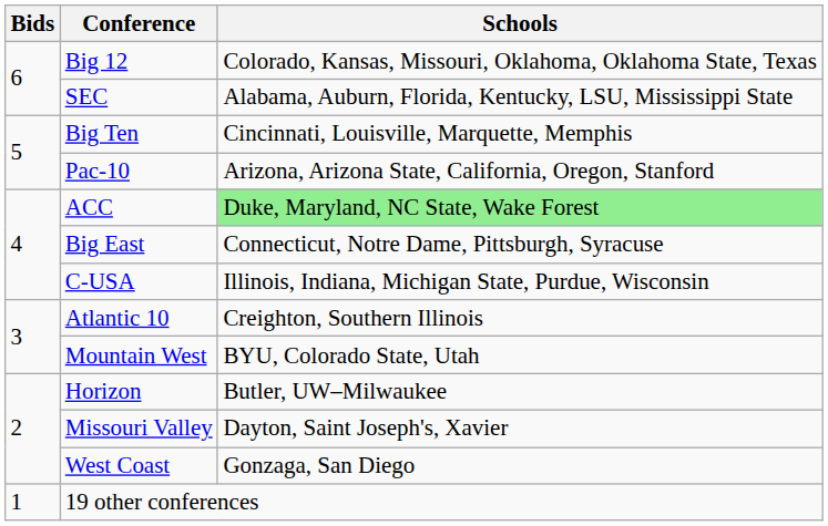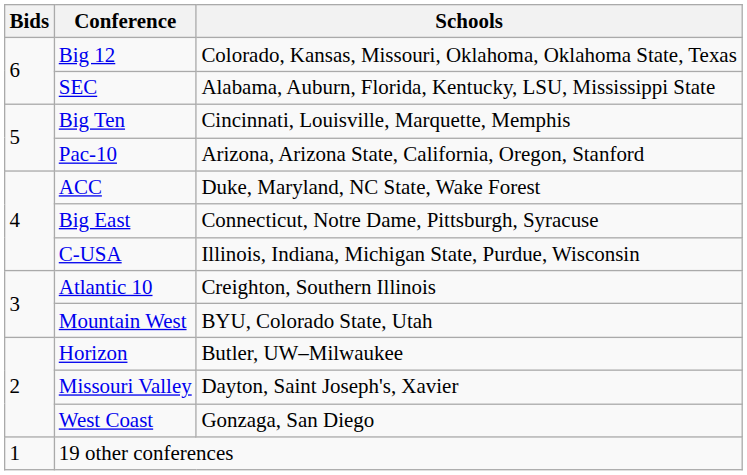ACC | Schools: lightgreen background -> no background
